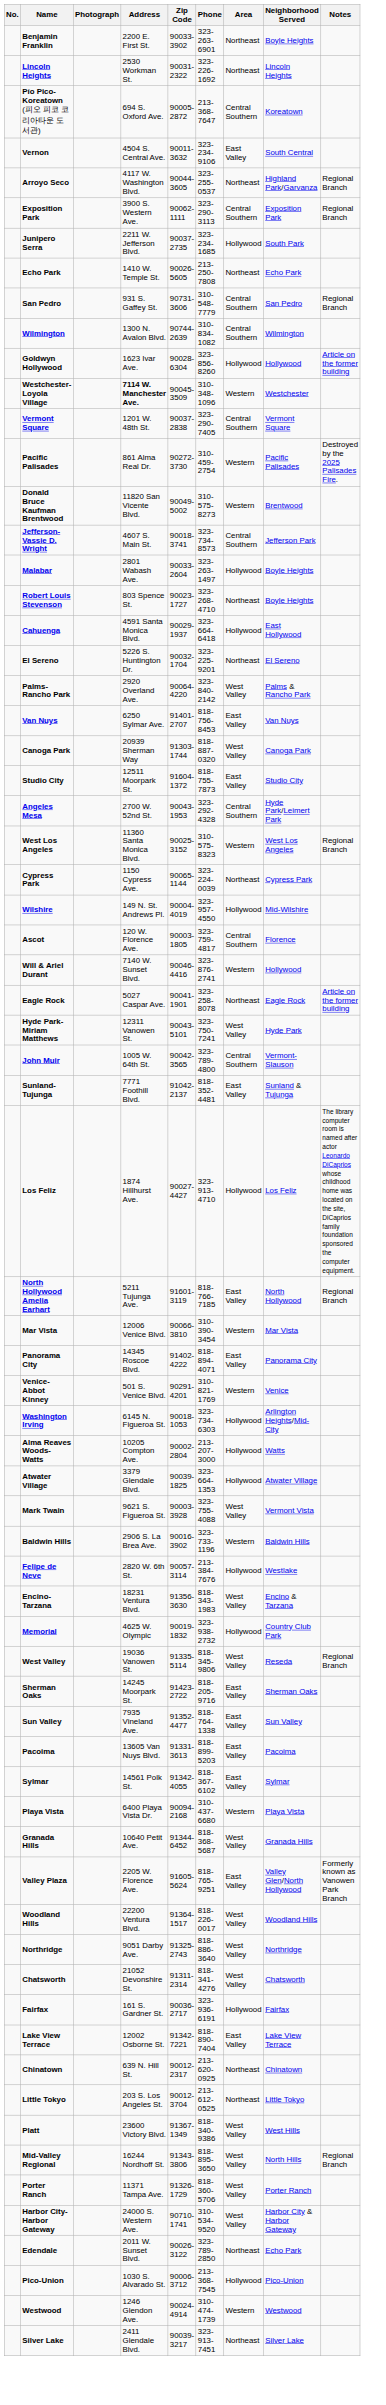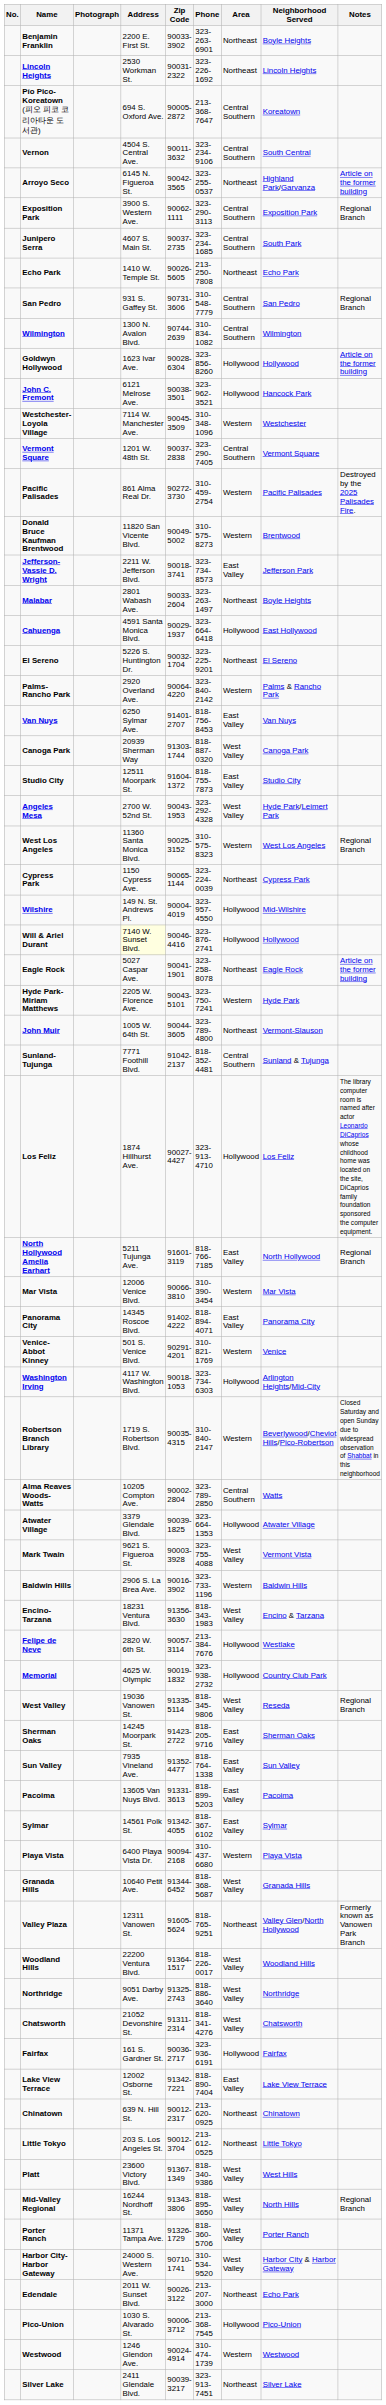Vernon | Area: East Valley -> Central Southern
Arroyo Seco | Address: 4117 W. Washington Blvd. -> 6145 N. Figueroa St.
Arroyo Seco | Zip Code: 90044-3605 -> 90042-3565
Arroyo Seco | Notes: Regional Branch -> Article on the former building
Junipero Serra | Address: 2211 W. Jefferson Blvd. -> 4607 S. Main St.
Junipero Serra | Area: Hollywood -> Central Southern
+ row: John C. Fremont | 6121 Melrose Ave. | 90038-3501 | 323-962-3521 | Hollywood | Hancock Park
Westchester-Loyola Village | Address: bold -> normal
Jefferson-Vassie D. Wright | Address: 4607 S. Main St. -> 2211 W. Jefferson Blvd.
Jefferson-Vassie D. Wright | Area: Central Southern -> East Valley
Malabar | Area: Hollywood -> Northeast
- row: Robert Louis Stevenson | 803 Spence St. | 90023-1727 | 323-268-4710 | Northeast | Boyle Heights
Palms-Rancho Park | Area: West Valley -> Western
Angeles Mesa | Area: Central Southern -> West Valley
- row: Ascot | 120 W. Florence Ave. | 90003-1805 | 323-759-4817 | Central Southern | Florence
Will & Ariel Durant | Address: no background -> lightyellow background
Will & Ariel Durant | Area: Western -> Hollywood
Hyde Park-Miriam Matthews | Address: 12311 Vanowen St. -> 2205 W. Florence Ave.
Hyde Park-Miriam Matthews | Area: West Valley -> Western
John Muir | Zip Code: 90042-3565 -> 90044-3605
John Muir | Area: Central Southern -> Northeast
Sunland-Tujunga | Area: East Valley -> Central Southern
Washington Irving | Address: 6145 N. Figueroa St. -> 4117 W. Washington Blvd.
+ row: Robertson Branch Library | 1719 S. Robertson Blvd. | 90035-4315 | 310-840-2147 | Western | Beverlywood/Cheviot Hills/Pico-Robertson | Closed Saturday and open Sunday due to widespread observation of Shabbat in this neighborhood
Alma Reaves Woods-Watts | Phone: 213-207-3000 -> 323-789-2850
Alma Reaves Woods-Watts | Area: Hollywood -> Central Southern
rows swapped: Encino-Tarzana <-> Felipe de Neve
Valley Plaza | Address: 2205 W. Florence Ave. -> 12311 Vanowen St.
Valley Plaza | Area: East Valley -> Northeast
Edendale | Phone: 323-789-2850 -> 213-207-3000
